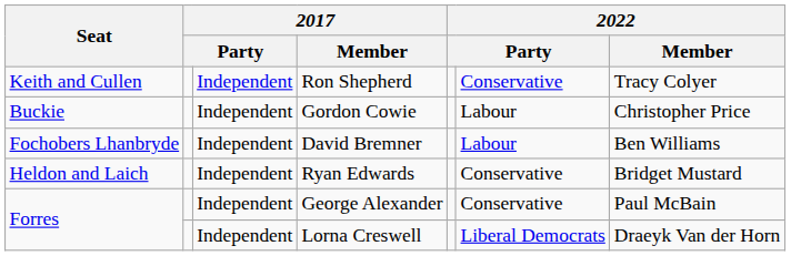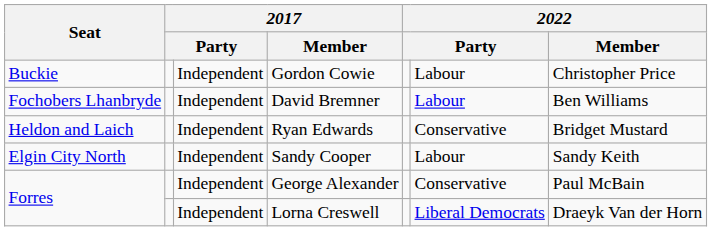- row: Keith and Cullen | Independent | Ron Shepherd | Conservative | Tracy Colyer
+ row: Elgin City North | Independent | Sandy Cooper | Labour | Sandy Keith
